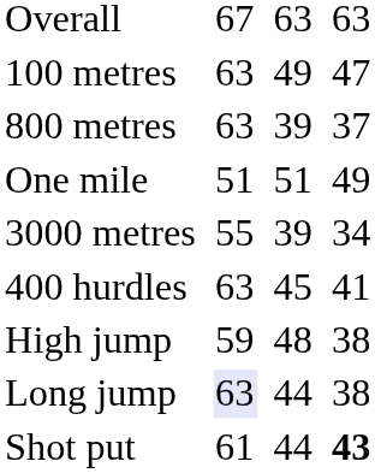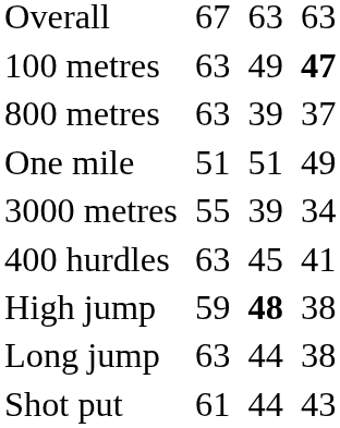100 metres | column 4: normal -> bold
High jump | column 3: normal -> bold
Long jump | column 2: lavender background -> no background
Shot put | column 4: bold -> normal
